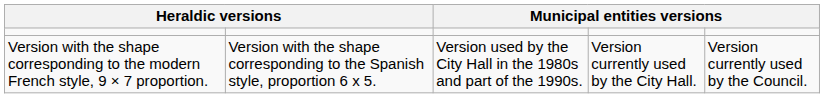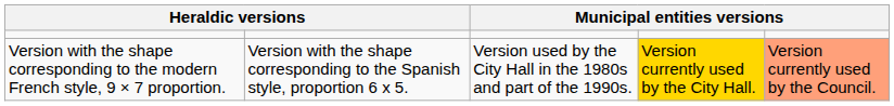row 3 | column 4: no background -> gold background
row 3 | column 5: no background -> lightsalmon background
